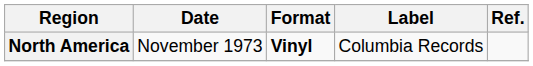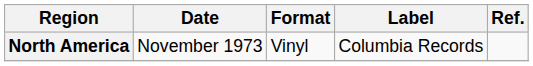North America | Format: bold -> normal
